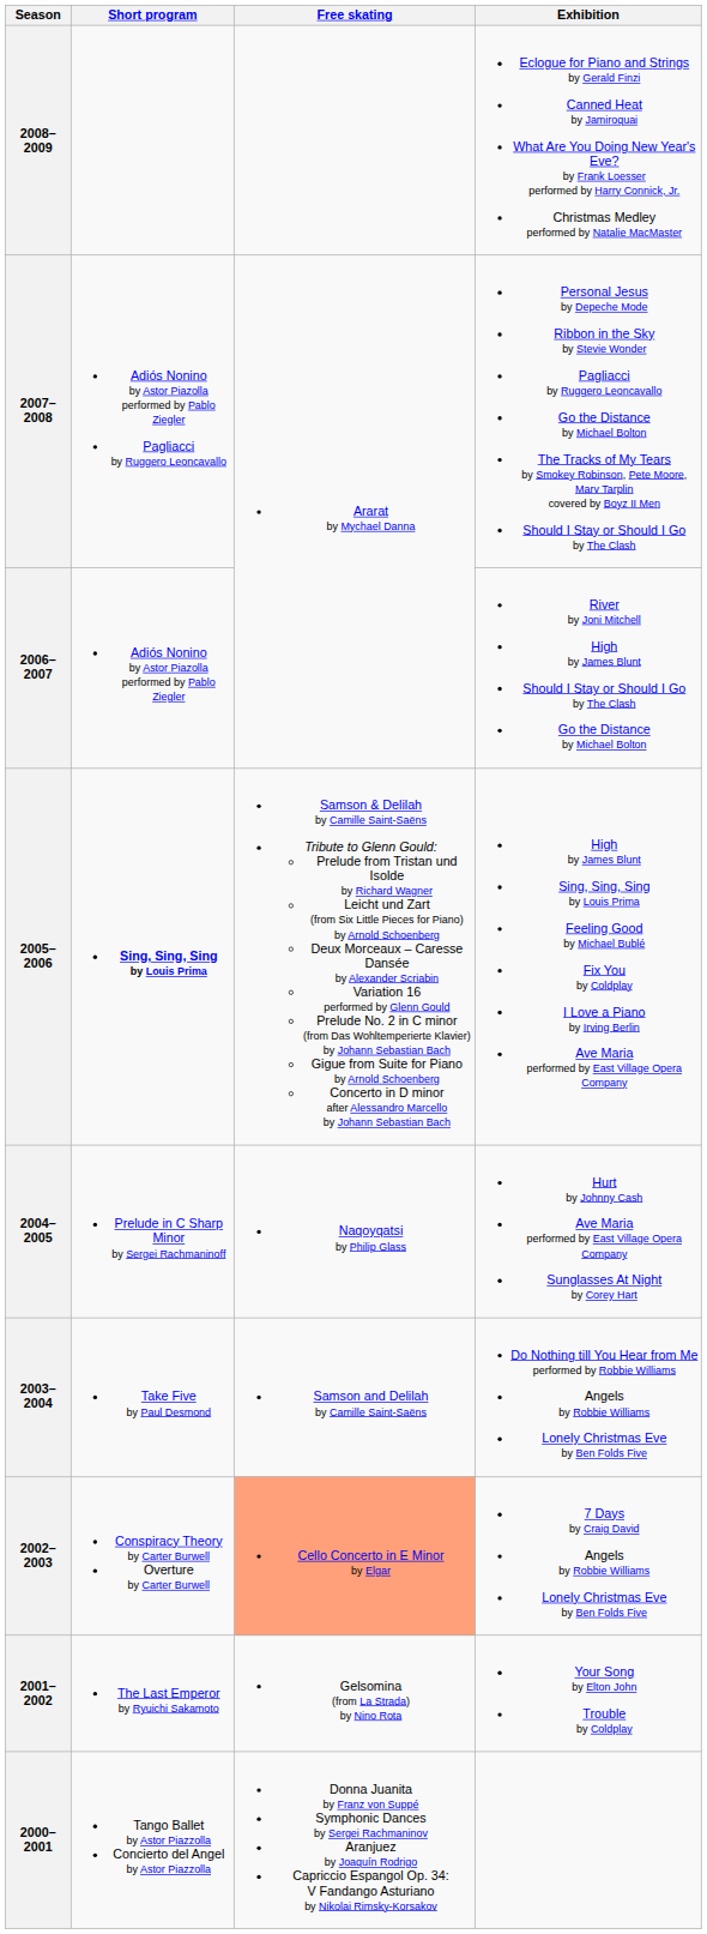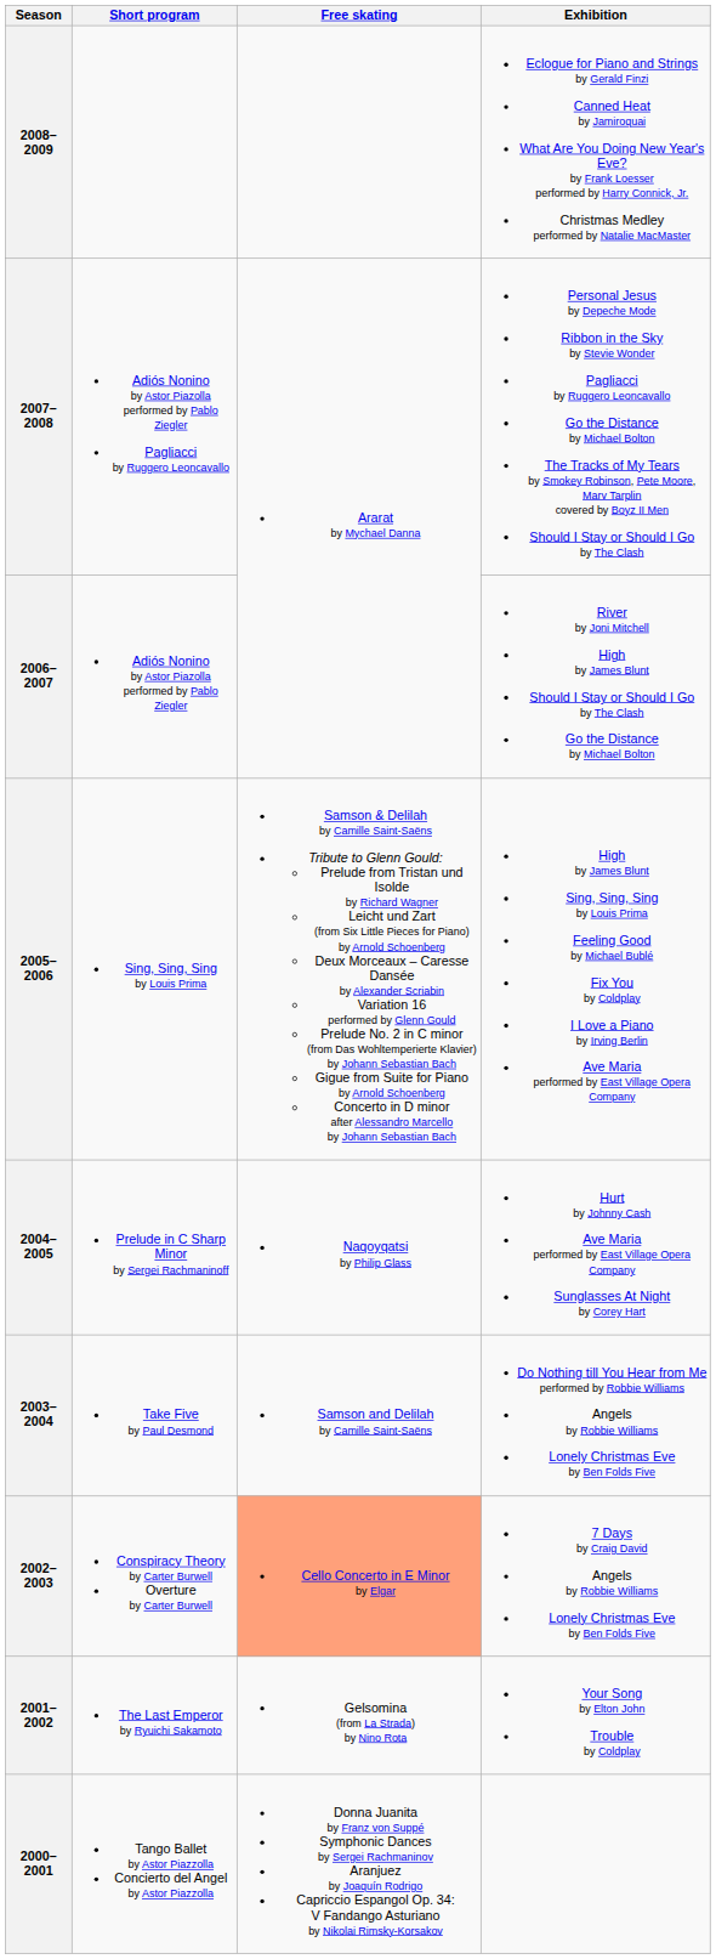2005–2006 | Short program: bold -> normal
